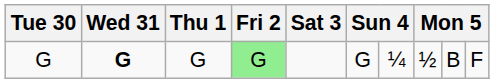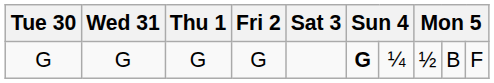row 2 | Wed 31: bold -> normal
row 2 | Fri 2: lightgreen background -> no background
row 2 | column 6: normal -> bold
